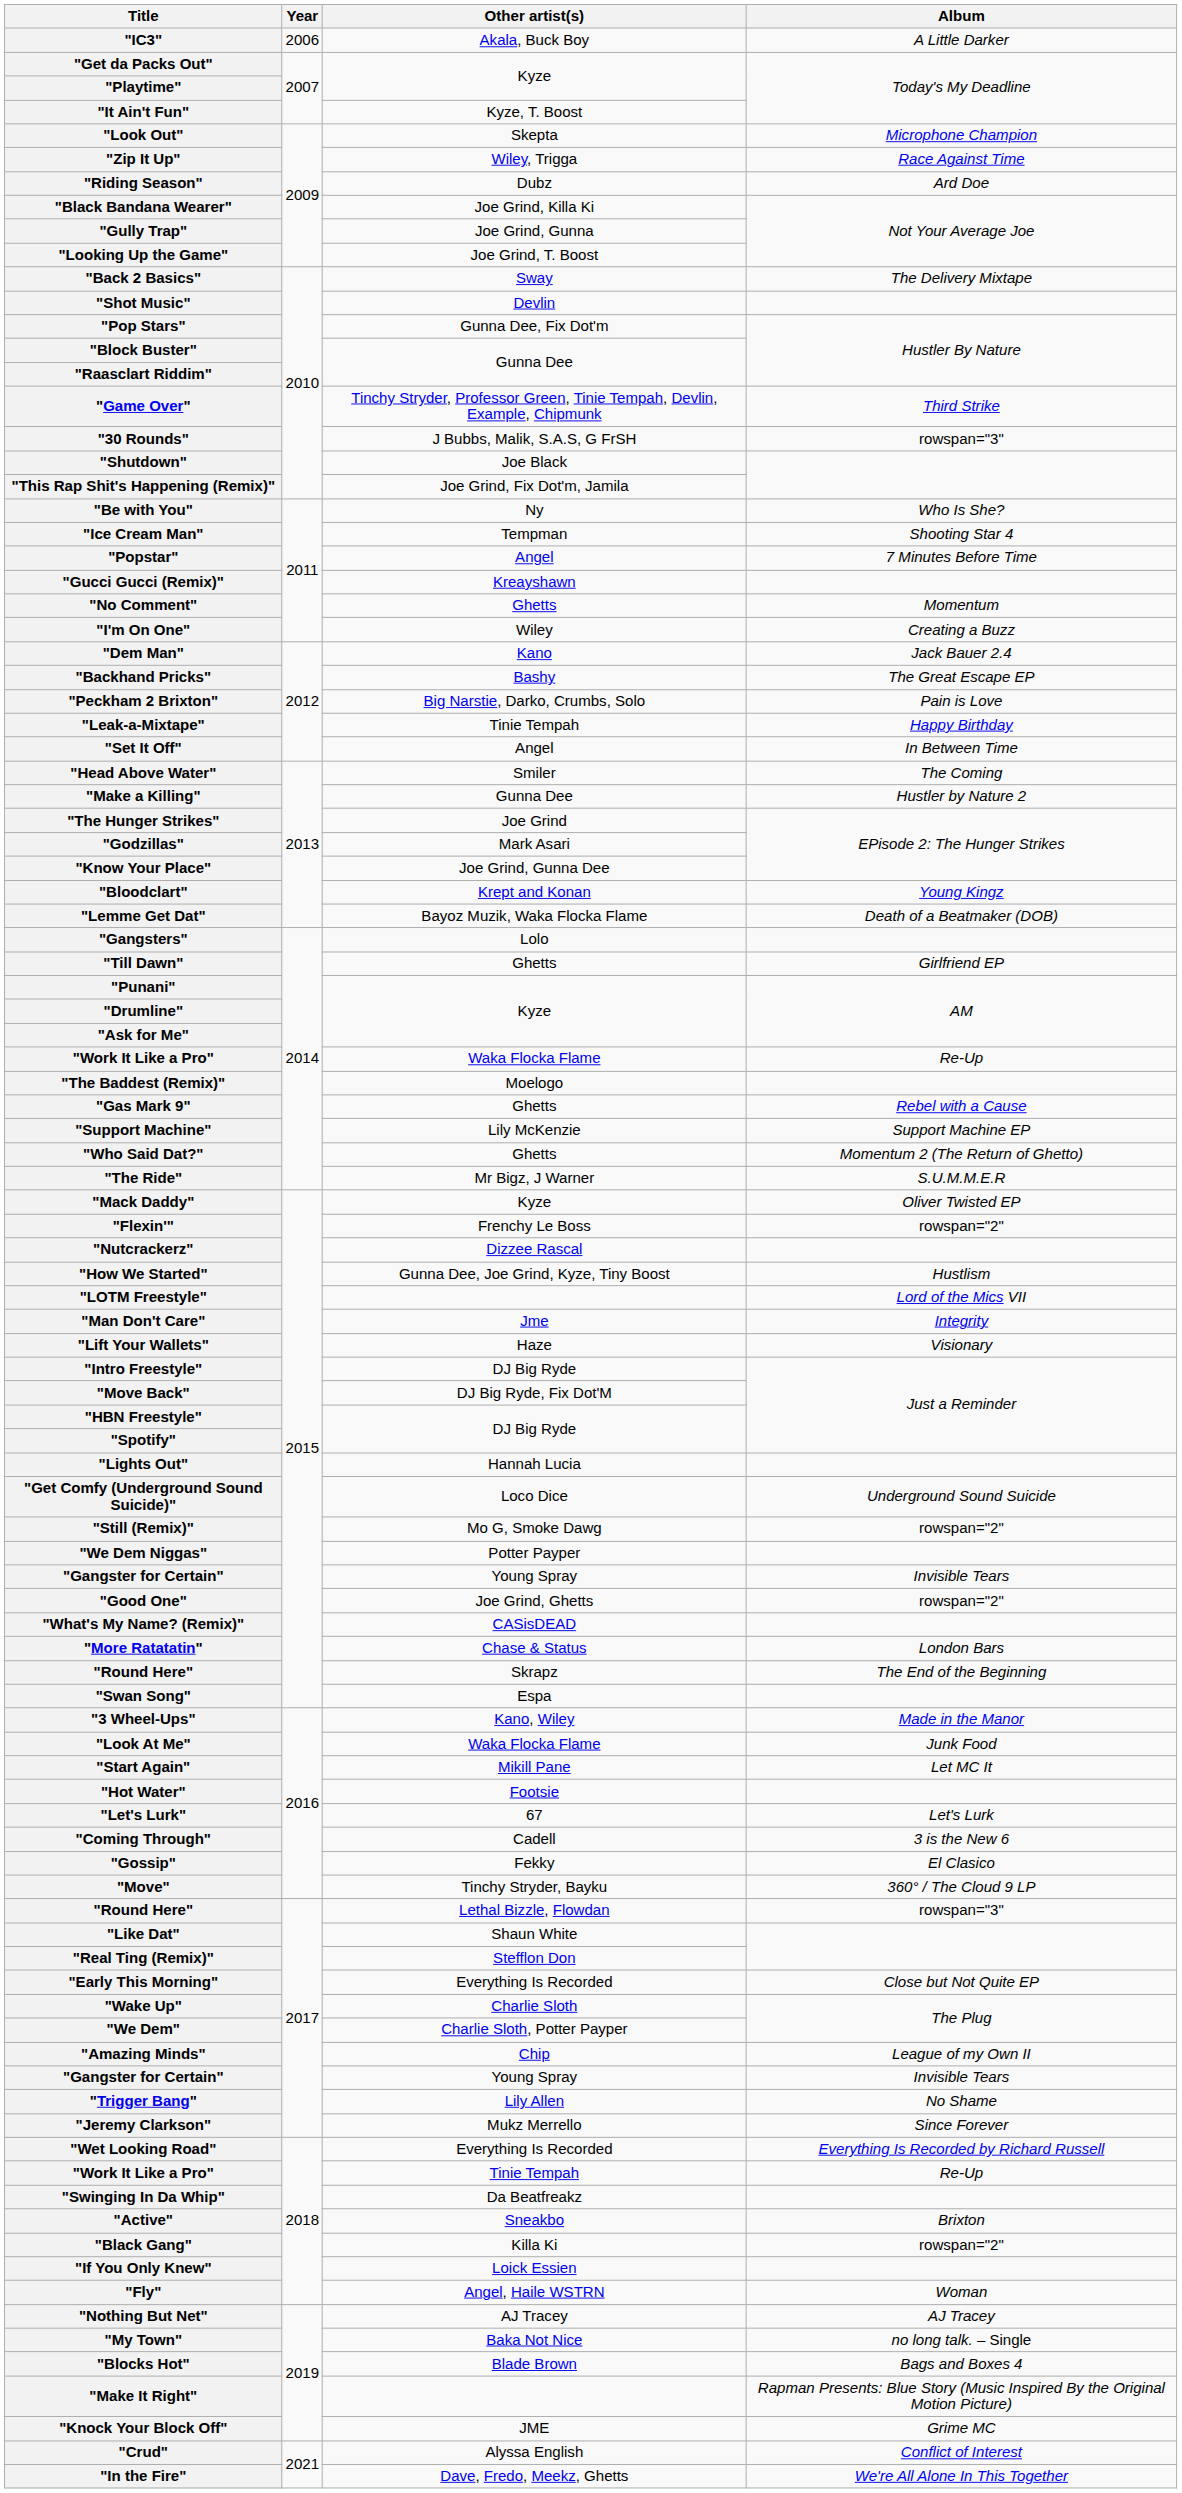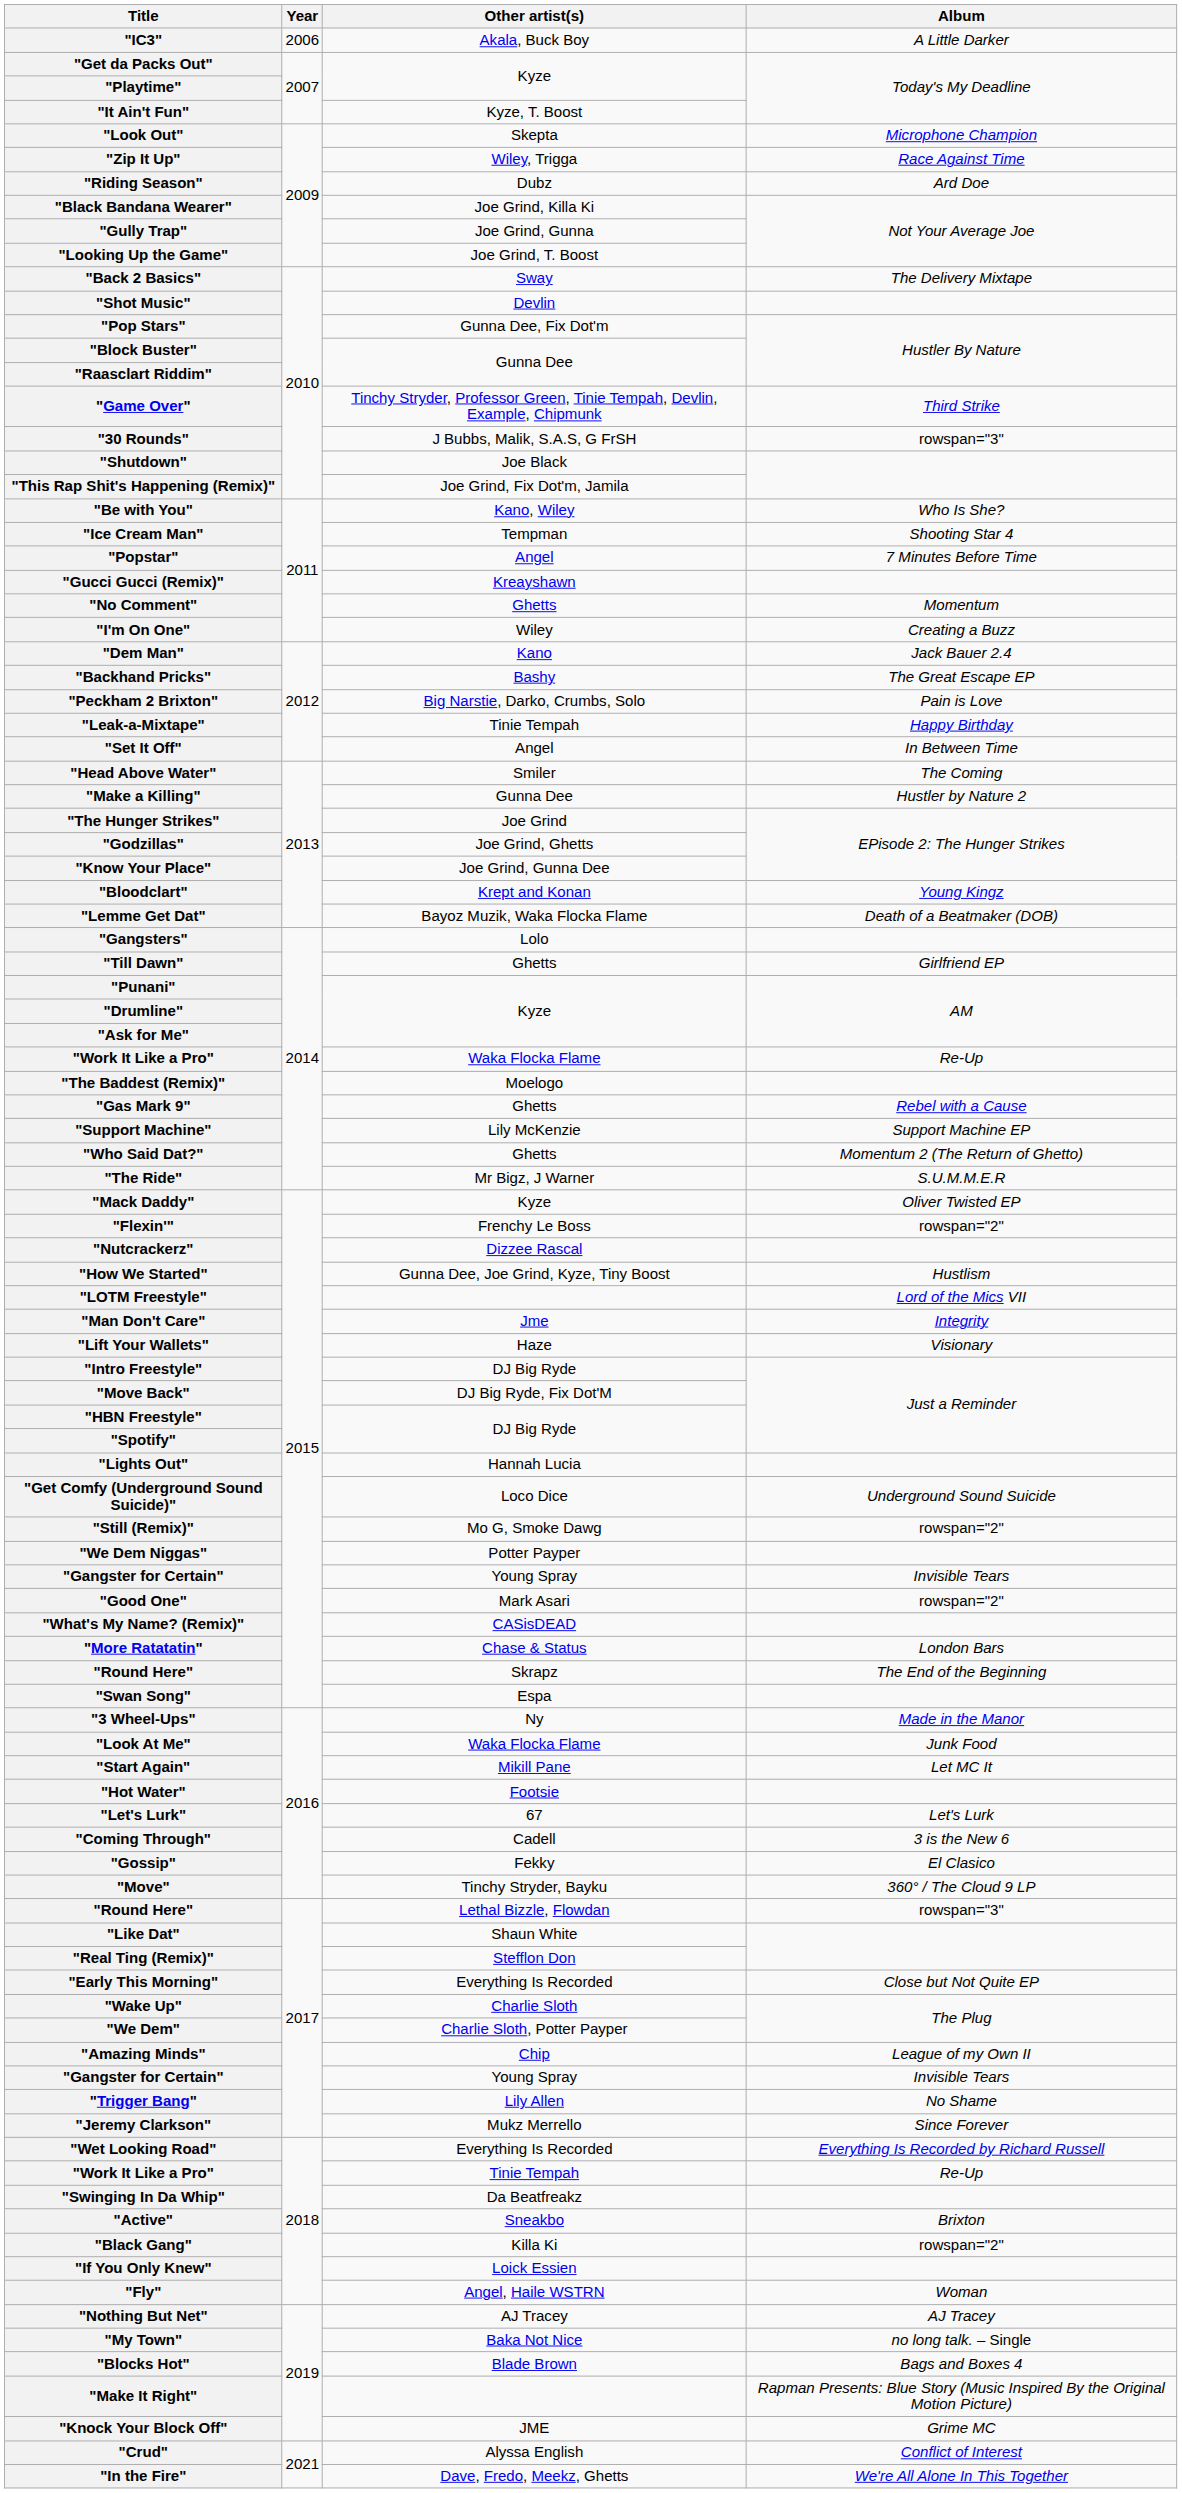"Be with You" | Other artist(s): Ny -> Kano, Wiley
"Godzillas" | Other artist(s): Mark Asari -> Joe Grind, Ghetts
"Good One" | Other artist(s): Joe Grind, Ghetts -> Mark Asari
"3 Wheel-Ups" | Other artist(s): Kano, Wiley -> Ny
